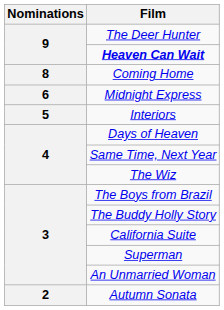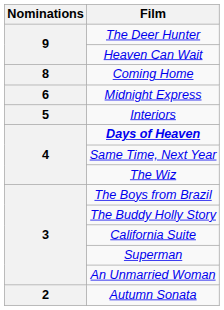Heaven Can Wait | Film: bold -> normal
Days of Heaven | Film: normal -> bold
